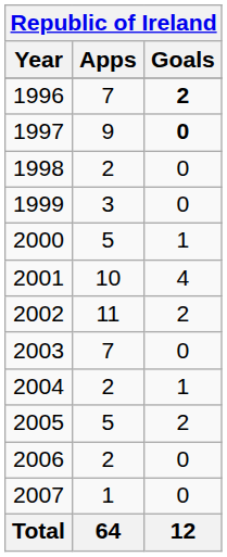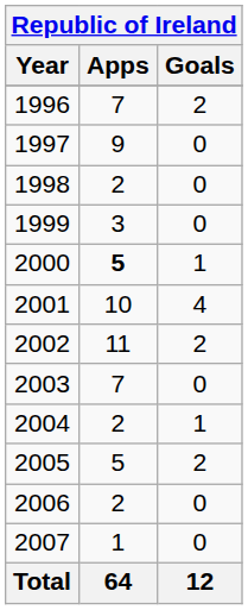1996 | Goals: bold -> normal
1997 | Goals: bold -> normal
2000 | Apps: normal -> bold
